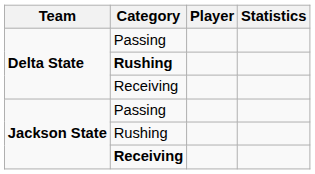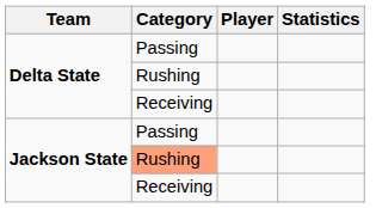Delta State / Rushing | Category: bold -> normal
Jackson State / Rushing | Category: no background -> lightsalmon background
Jackson State / Receiving | Category: bold -> normal
